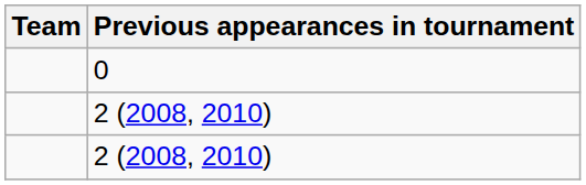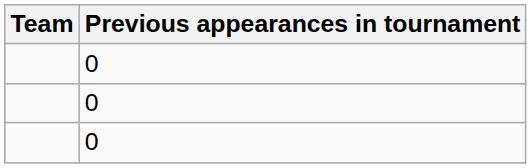row 3 | Previous appearances in tournament: 2 (2008, 2010) -> 0
row 4 | Previous appearances in tournament: 2 (2008, 2010) -> 0
